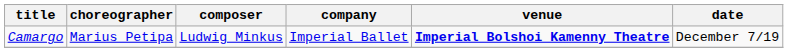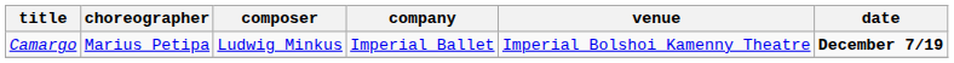Camargo | venue: bold -> normal
Camargo | date: normal -> bold
